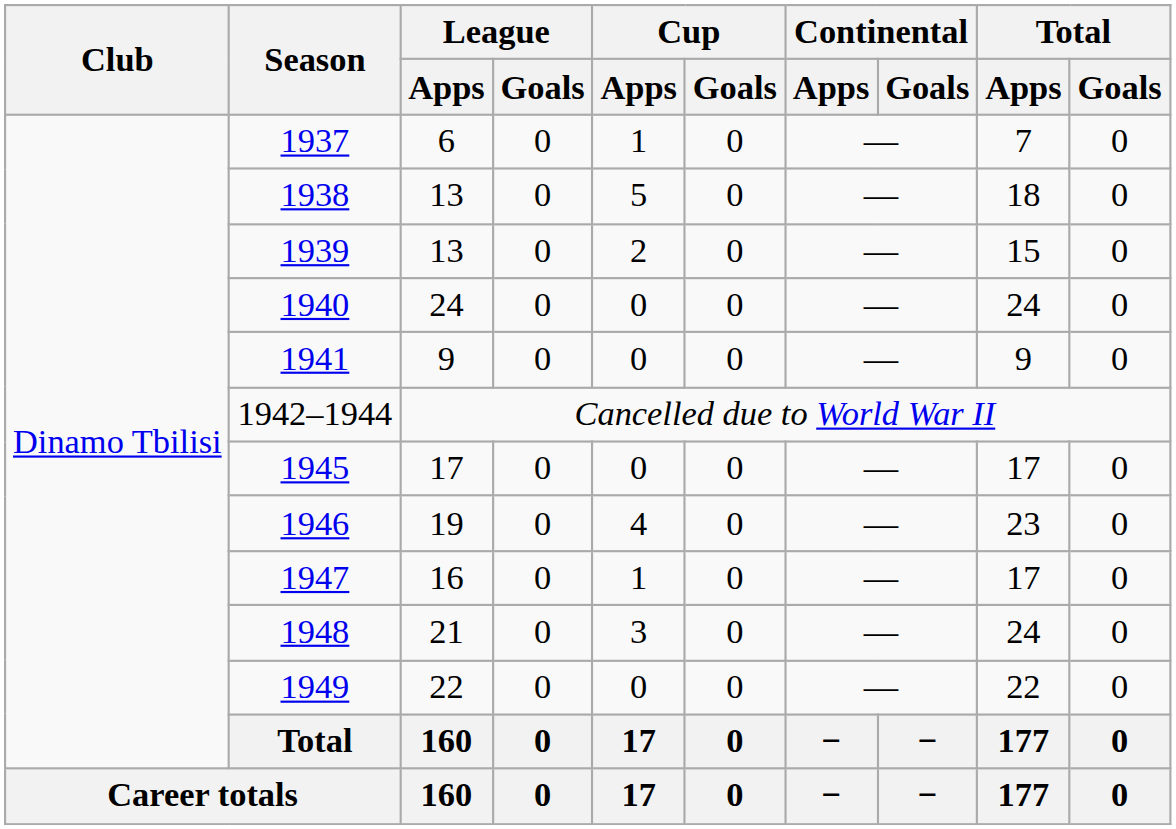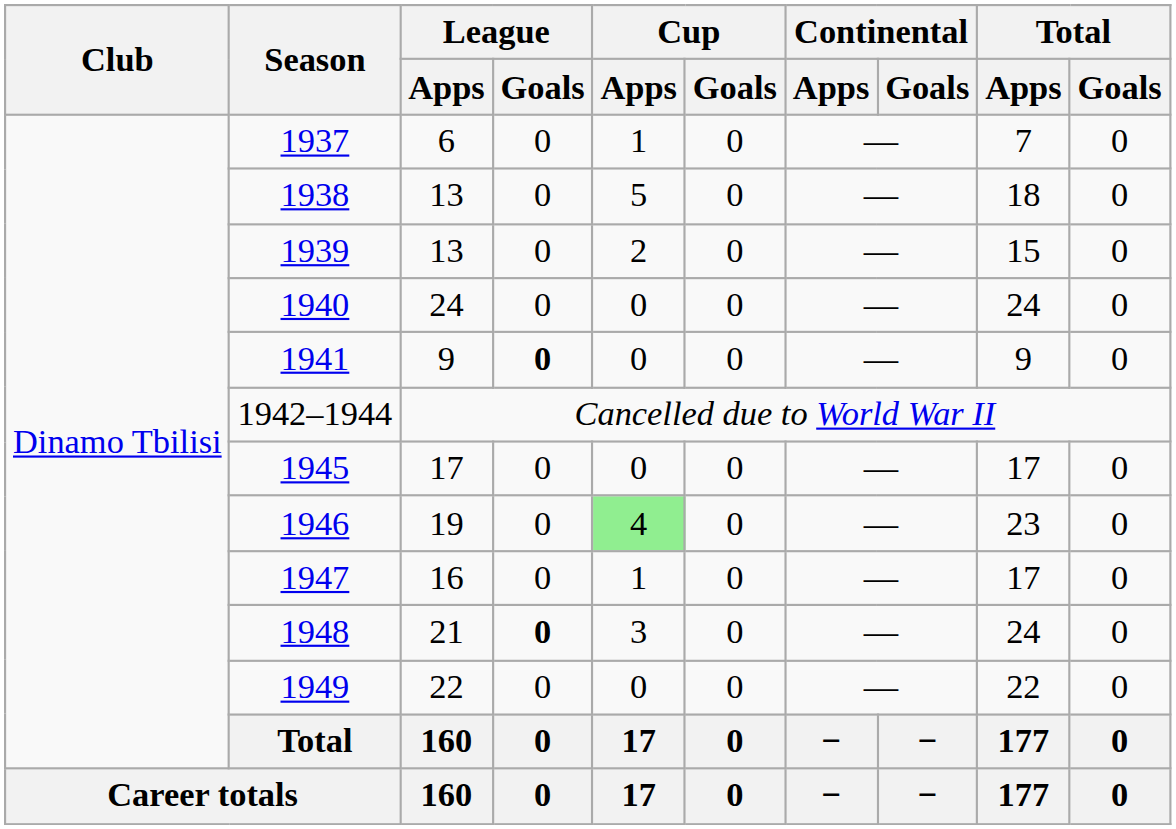1941 | League / Goals: normal -> bold
1946 | Cup / Apps: no background -> lightgreen background
1948 | League / Goals: normal -> bold
